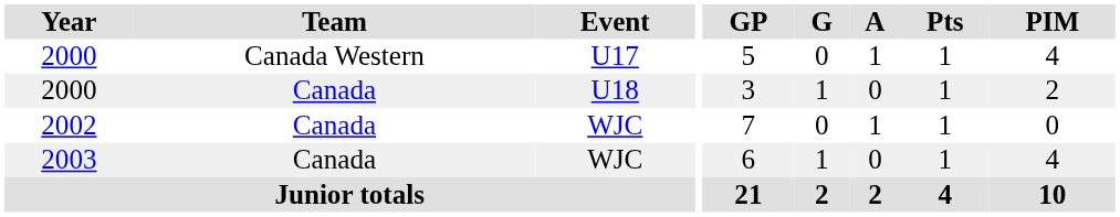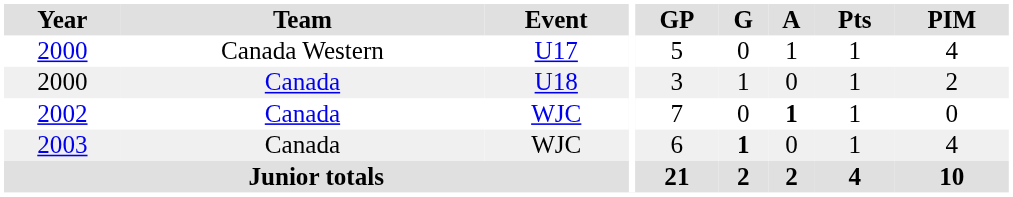2002 | A: normal -> bold
2003 | G: normal -> bold
